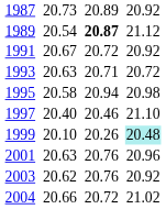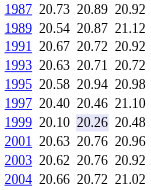1989 | column 3: bold -> normal
1999 | column 3: no background -> lavender background
1999 | column 4: paleturquoise background -> no background
